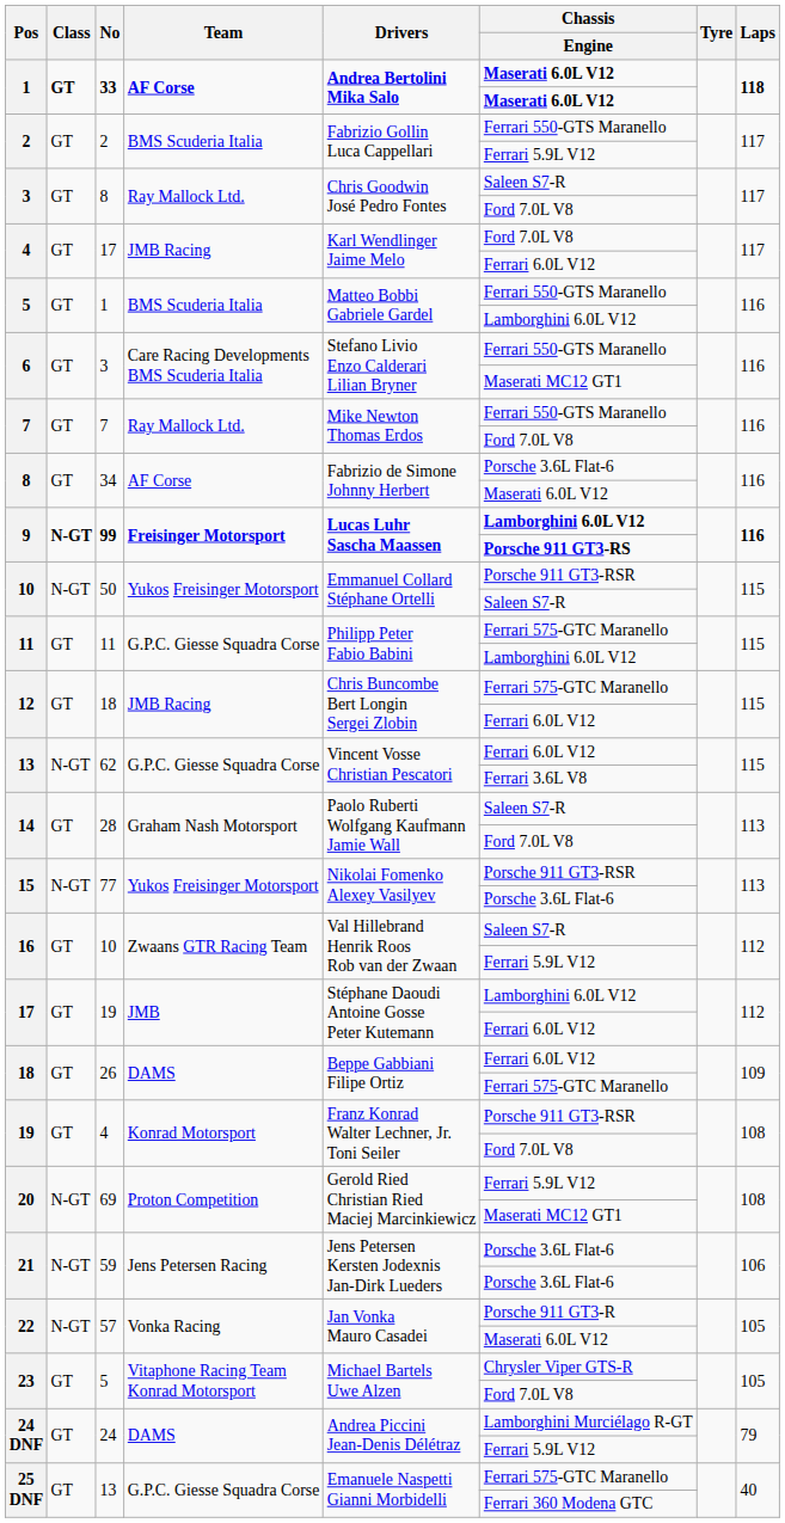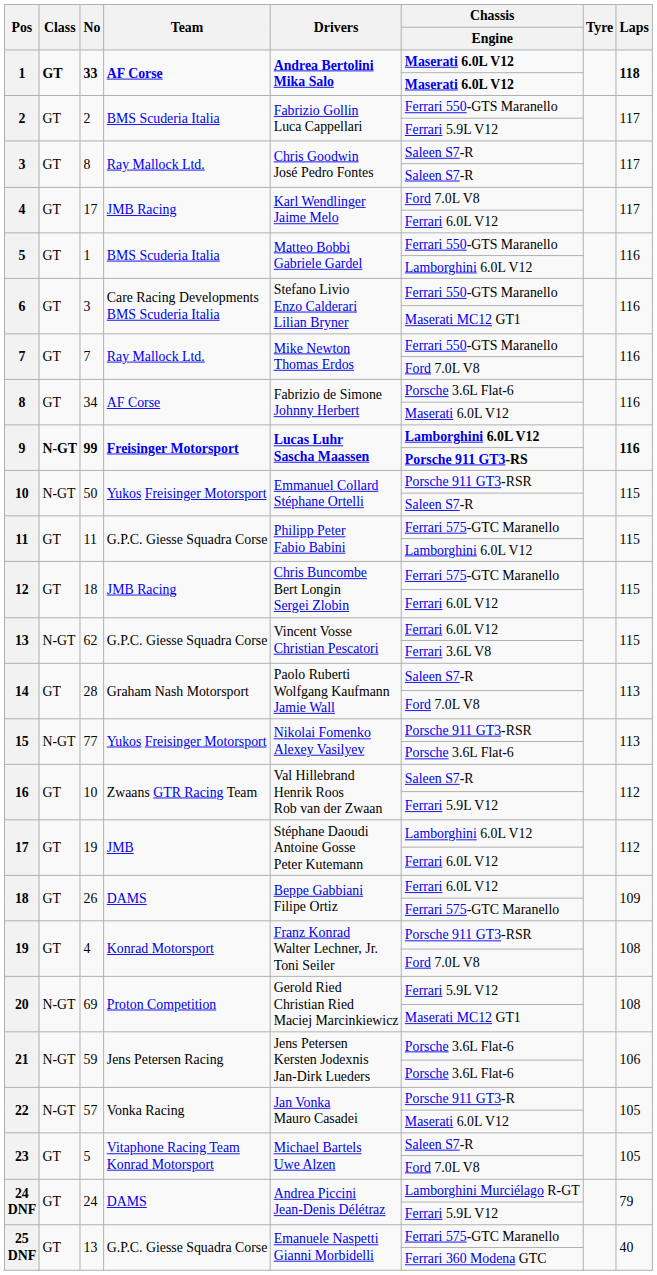row 8 | Chassis / Engine: Ford 7.0L V8 -> Saleen S7-R
row 47 | Chassis / Engine: Chrysler Viper GTS-R -> Saleen S7-R
